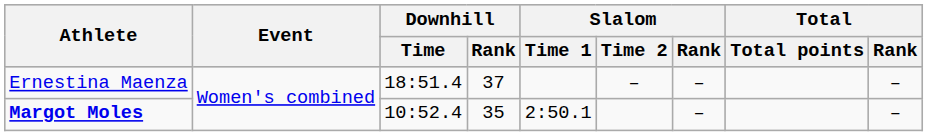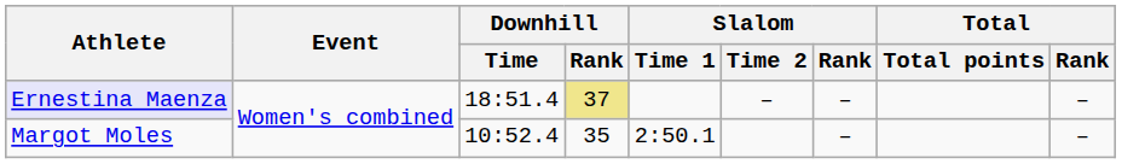row 3 | Athlete: no background -> lavender background
row 3 | Downhill / Rank: no background -> khaki background
row 4 | Athlete: bold -> normal
